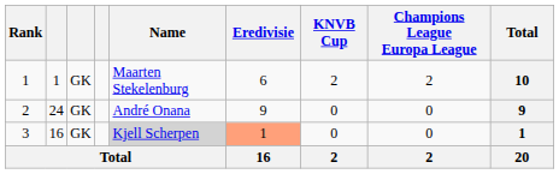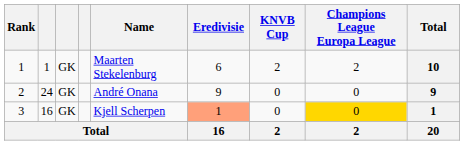3 | Name: lightgrey background -> no background
3 | Champions League Europa League: no background -> gold background
